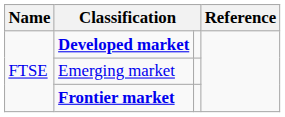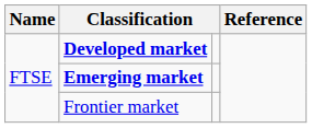Emerging market | column 2: normal -> bold
Frontier market | column 2: bold -> normal
